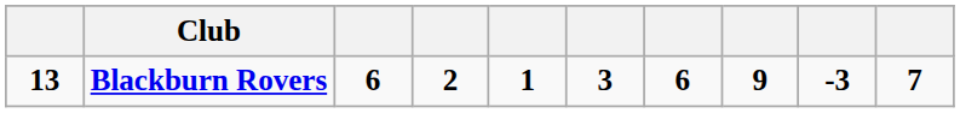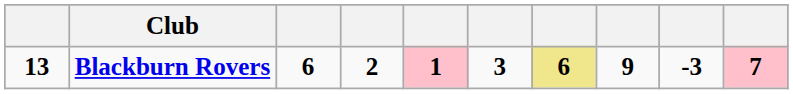Blackburn Rovers | column 5: no background -> pink background
Blackburn Rovers | column 7: no background -> khaki background
Blackburn Rovers | column 10: no background -> pink background
